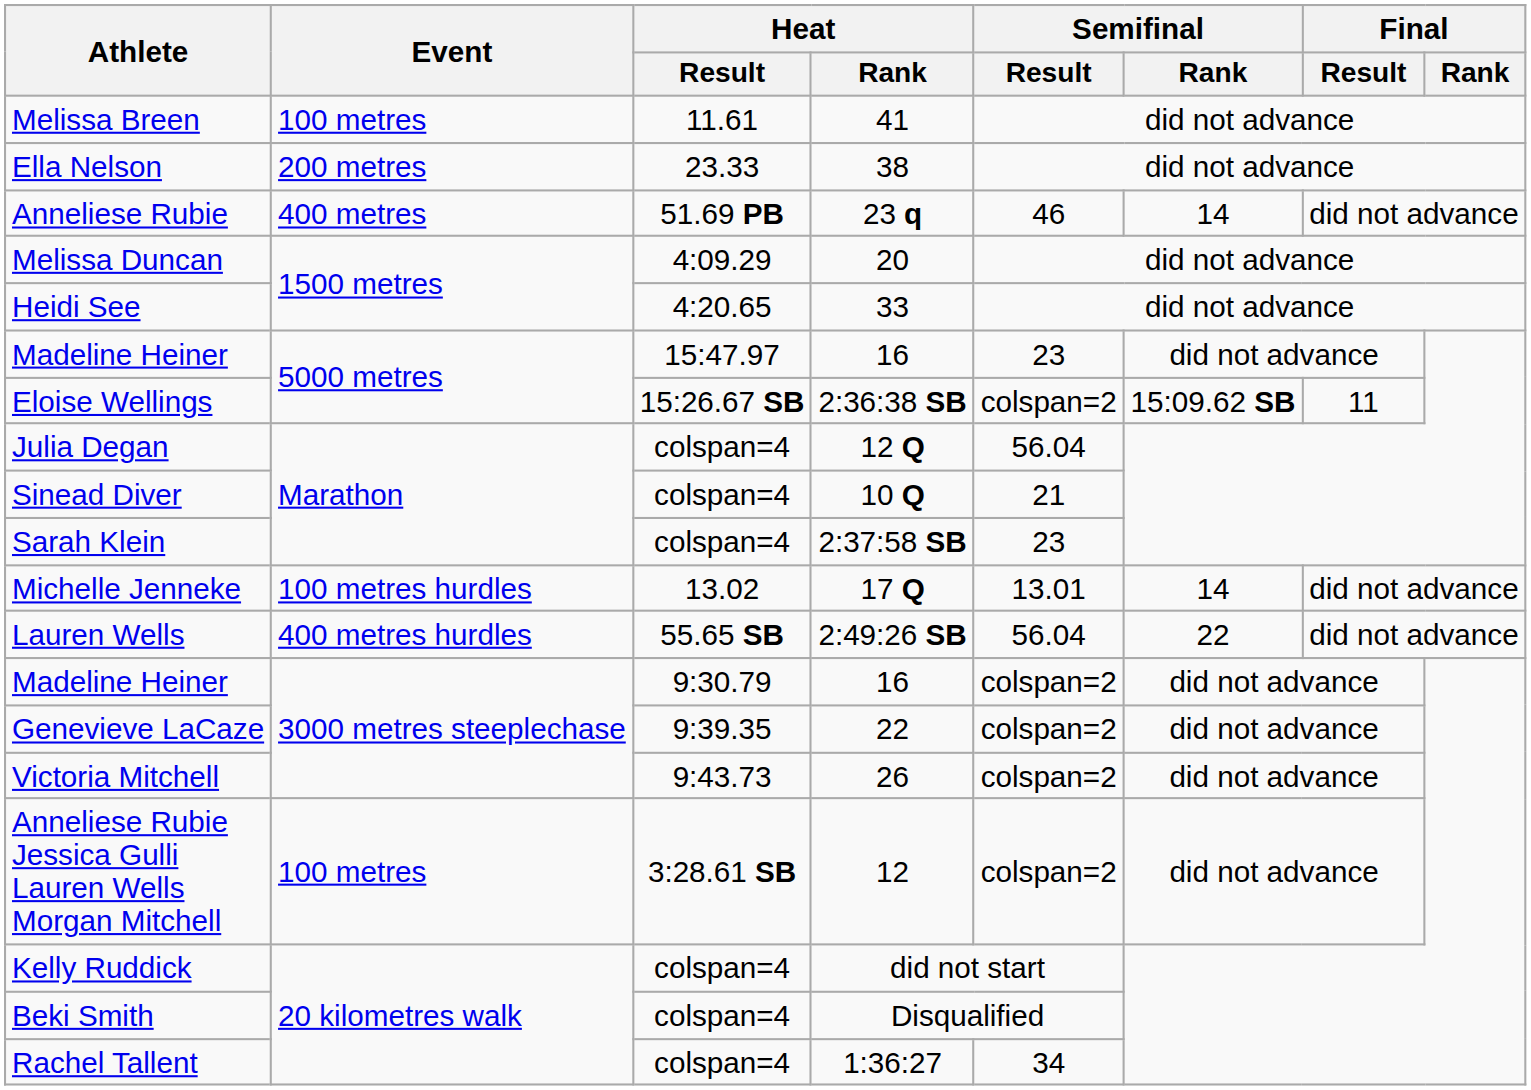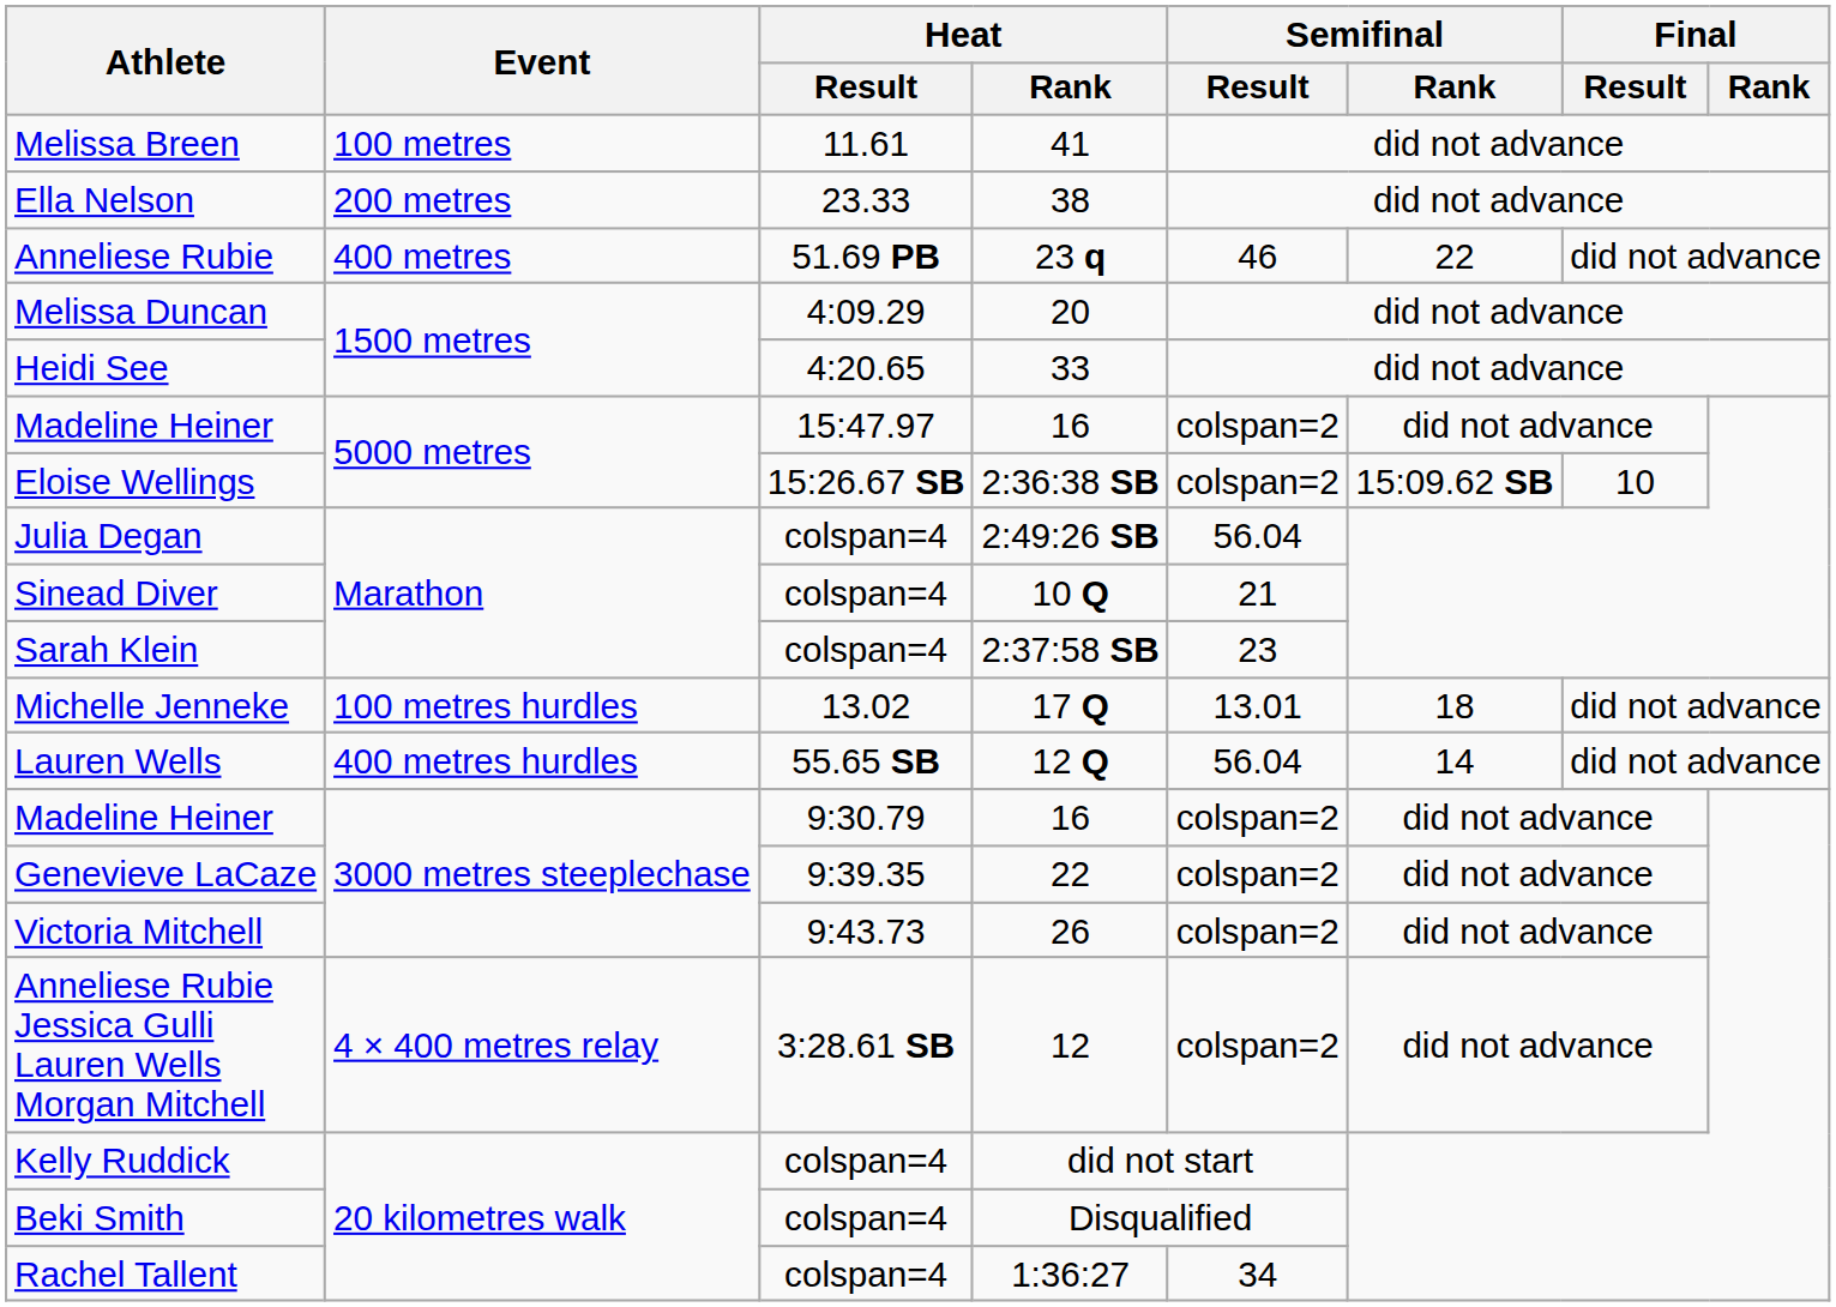Anneliese Rubie | Semifinal / Rank: 14 -> 22
Madeline Heiner / 15:47.97 | Semifinal / Result: 23 -> colspan=2
Eloise Wellings | Final / Result: 11 -> 10
Julia Degan | Heat / Rank: 12 Q -> 2:49:26 SB
Michelle Jenneke | Semifinal / Rank: 14 -> 18
Lauren Wells | Heat / Rank: 2:49:26 SB -> 12 Q
Lauren Wells | Semifinal / Rank: 22 -> 14
Anneliese Rubie Jessica Gulli Lauren Wells Morgan Mitchell | Event: 100 metres -> 4 × 400 metres relay
